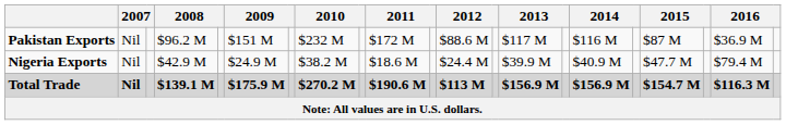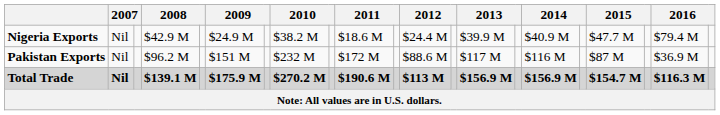rows swapped: Nigeria Exports <-> Pakistan Exports
